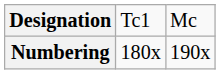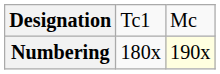Numbering | column 3: no background -> lightyellow background
